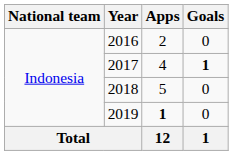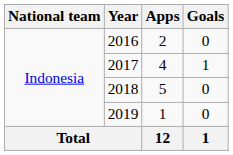2017 | Goals: bold -> normal
2019 | Apps: bold -> normal
